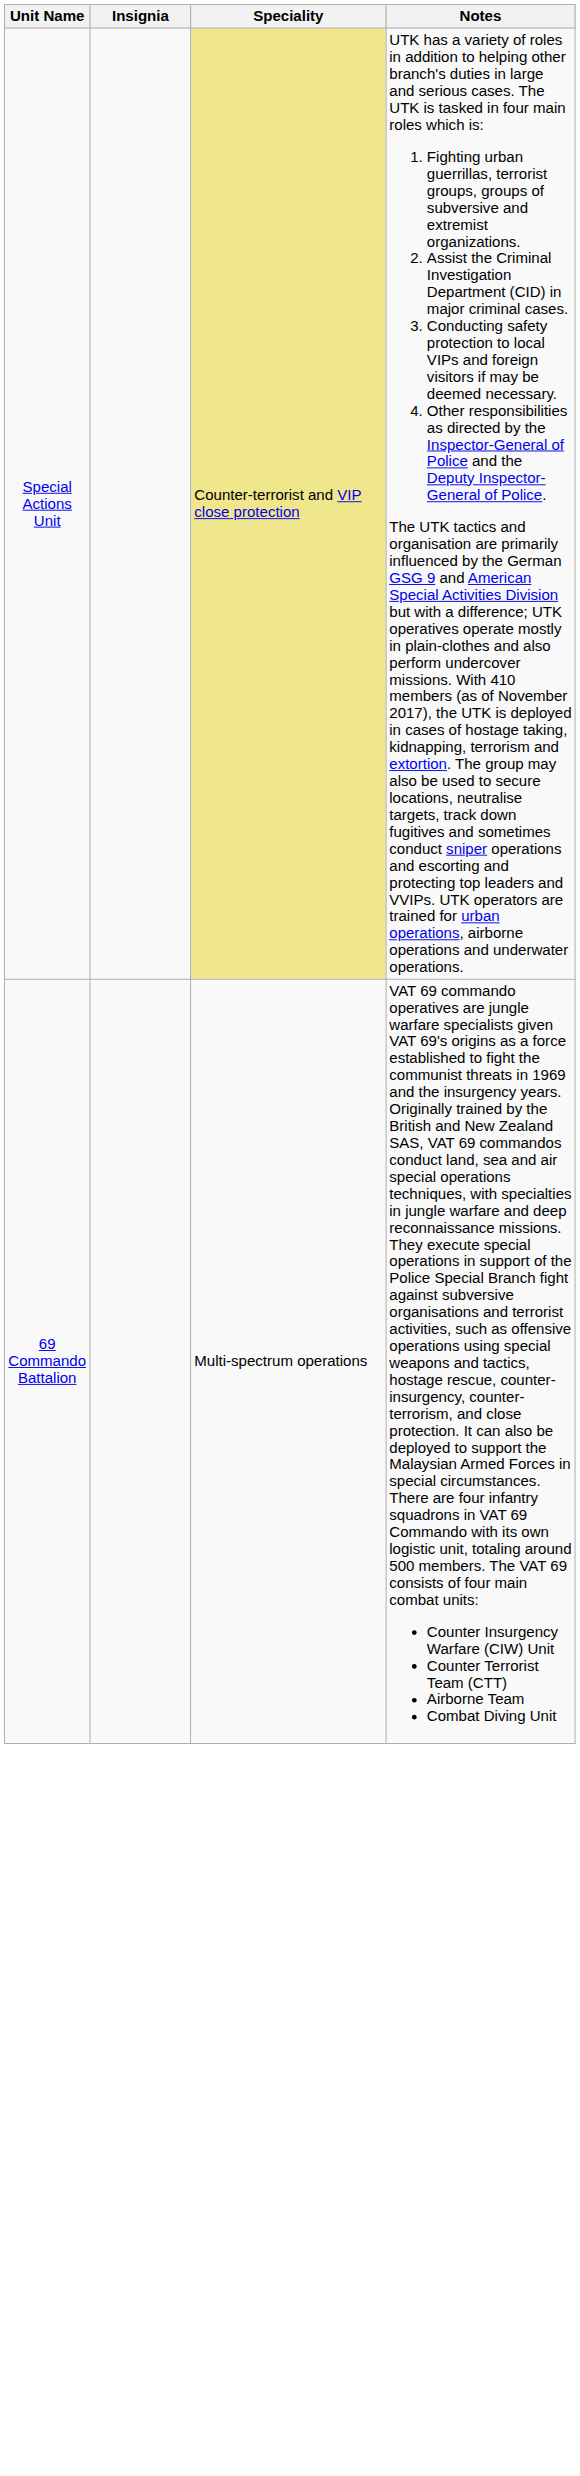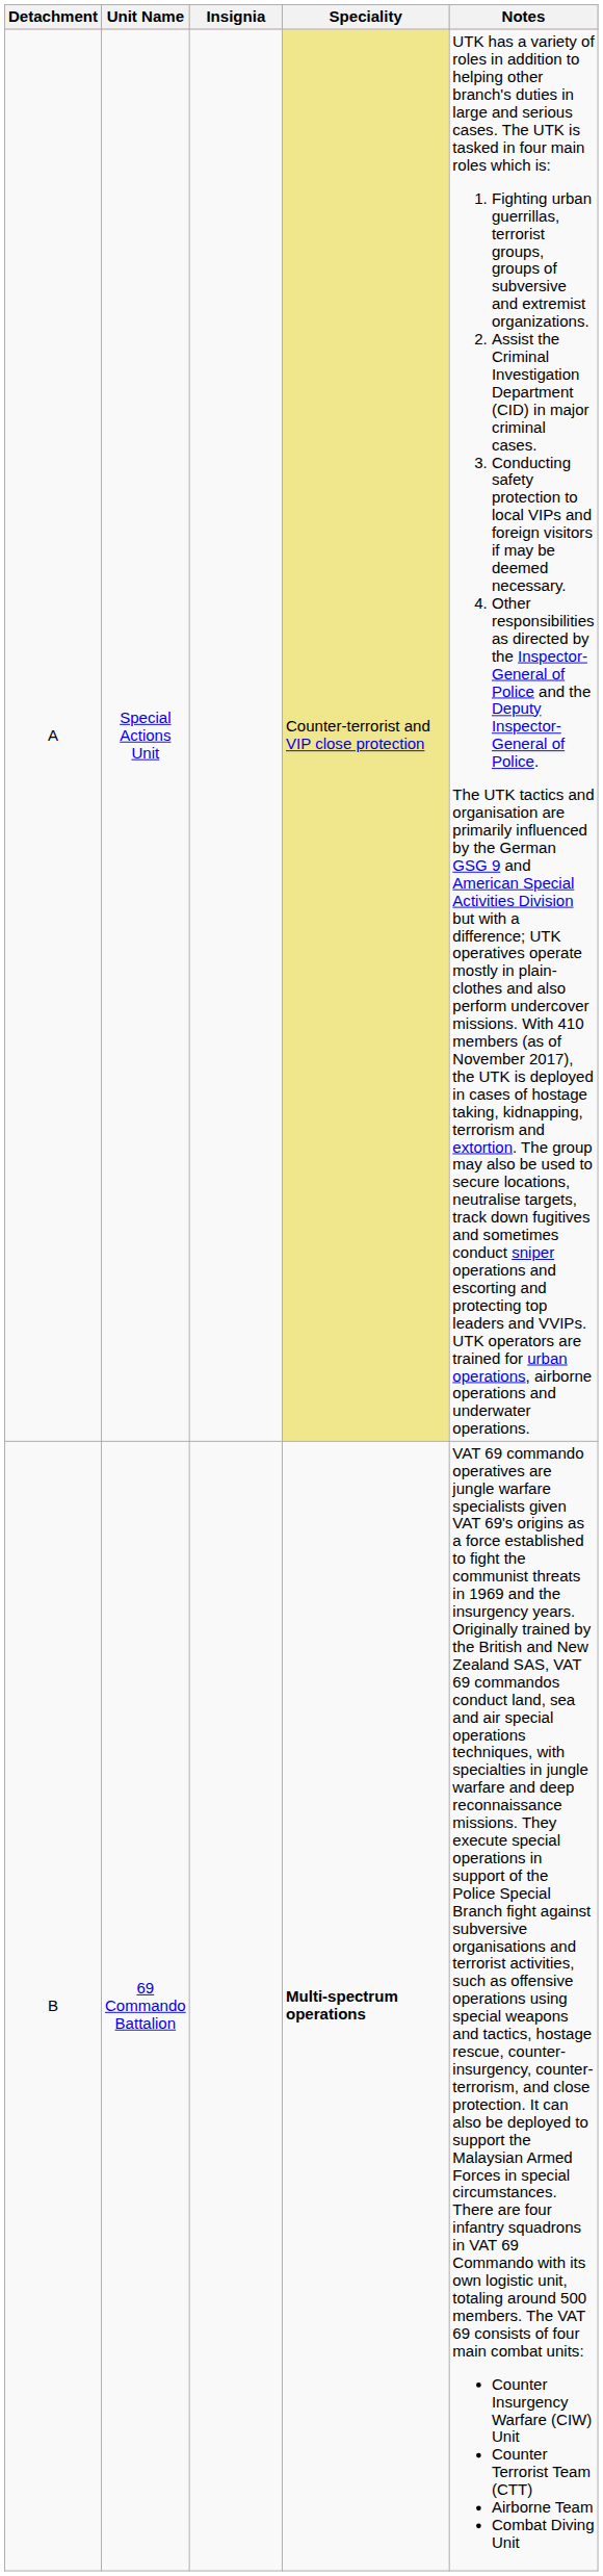+ column: Detachment | A | B
69 Commando Battalion | Speciality: normal -> bold
